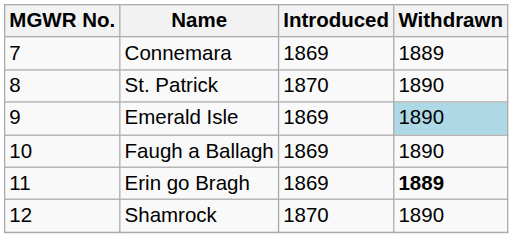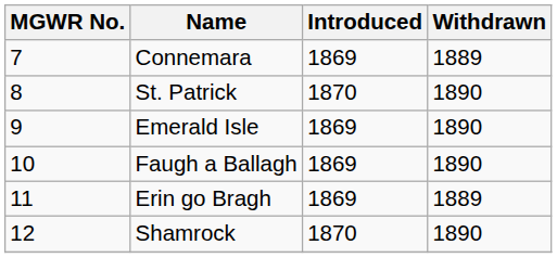Emerald Isle | Withdrawn: lightblue background -> no background
Erin go Bragh | Withdrawn: bold -> normal
